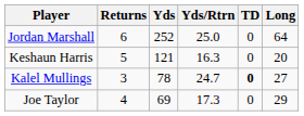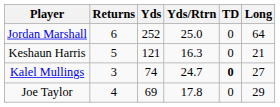Keshaun Harris | Long: 20 -> 21
Kalel Mullings | Yds: 78 -> 74
Joe Taylor | Yds/Rtrn: 17.3 -> 17.8
